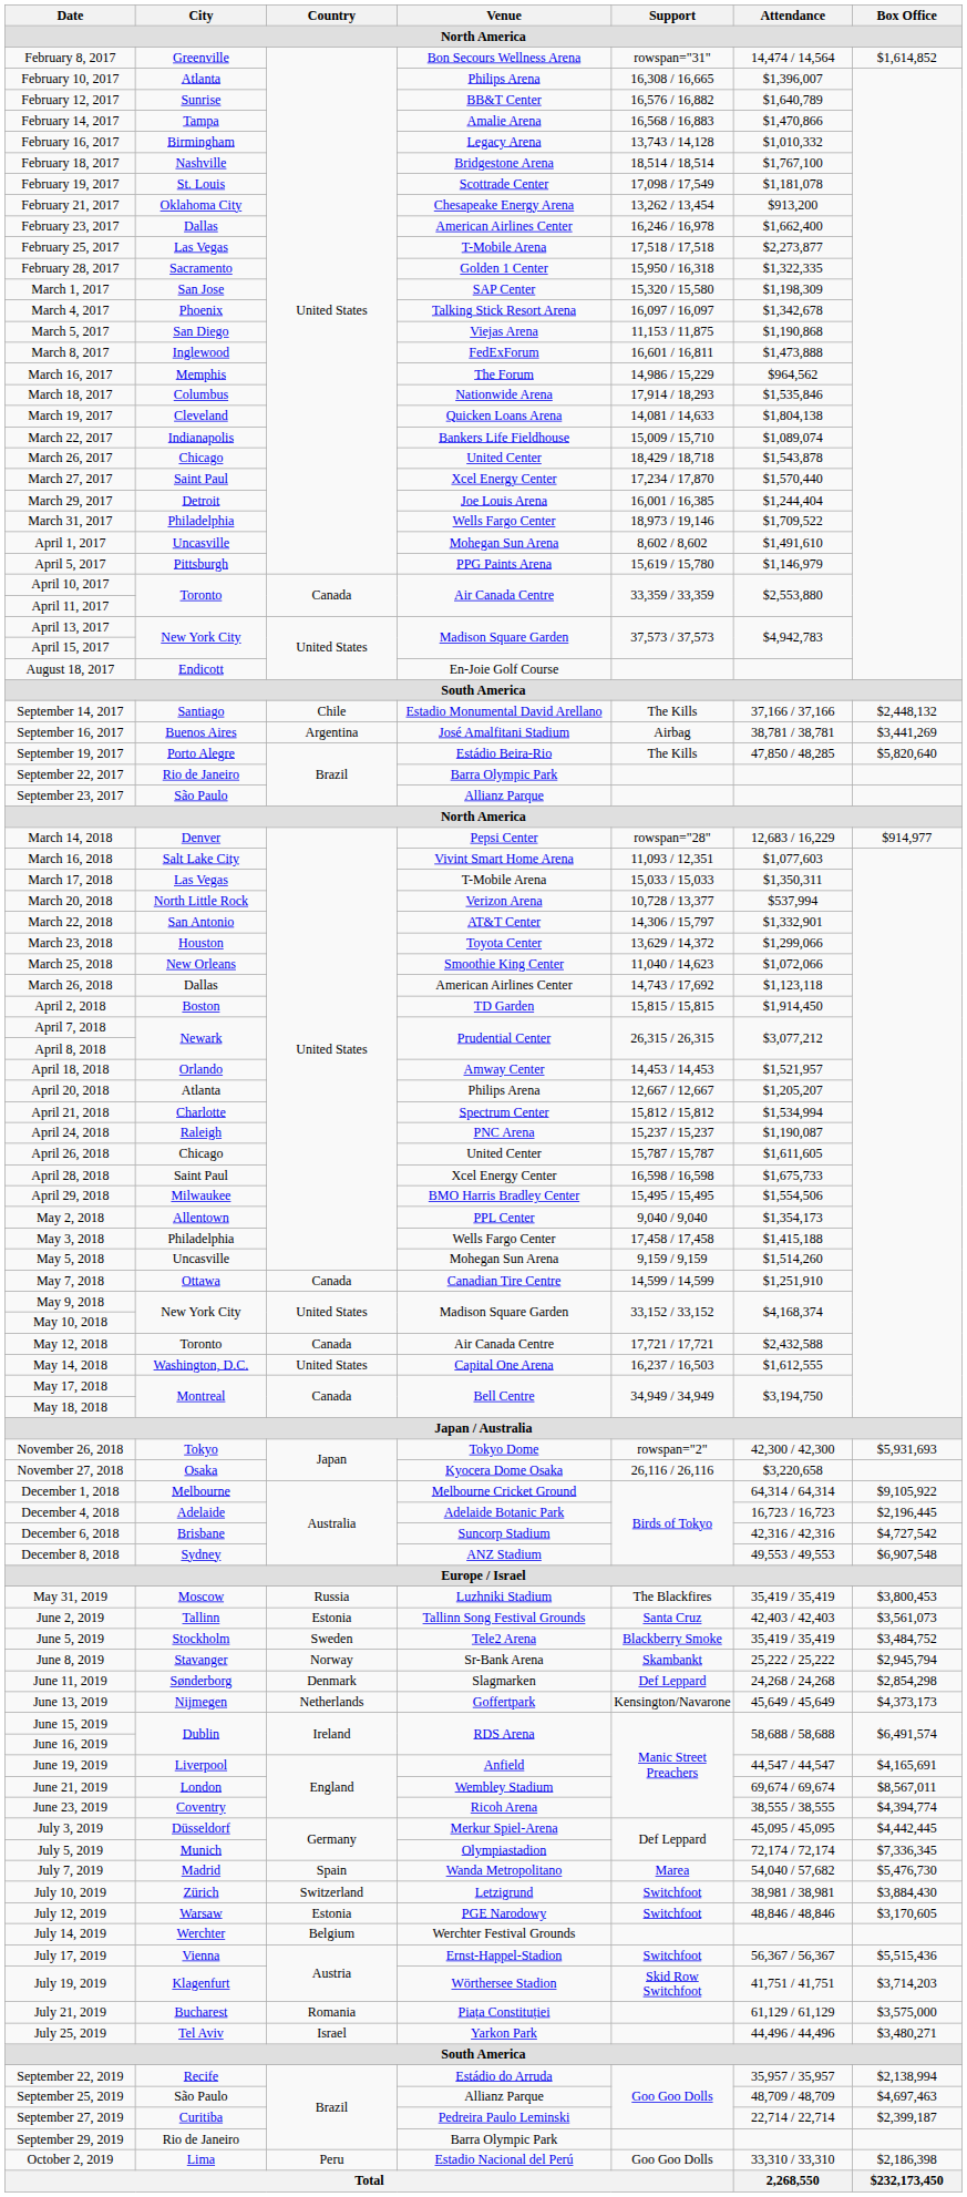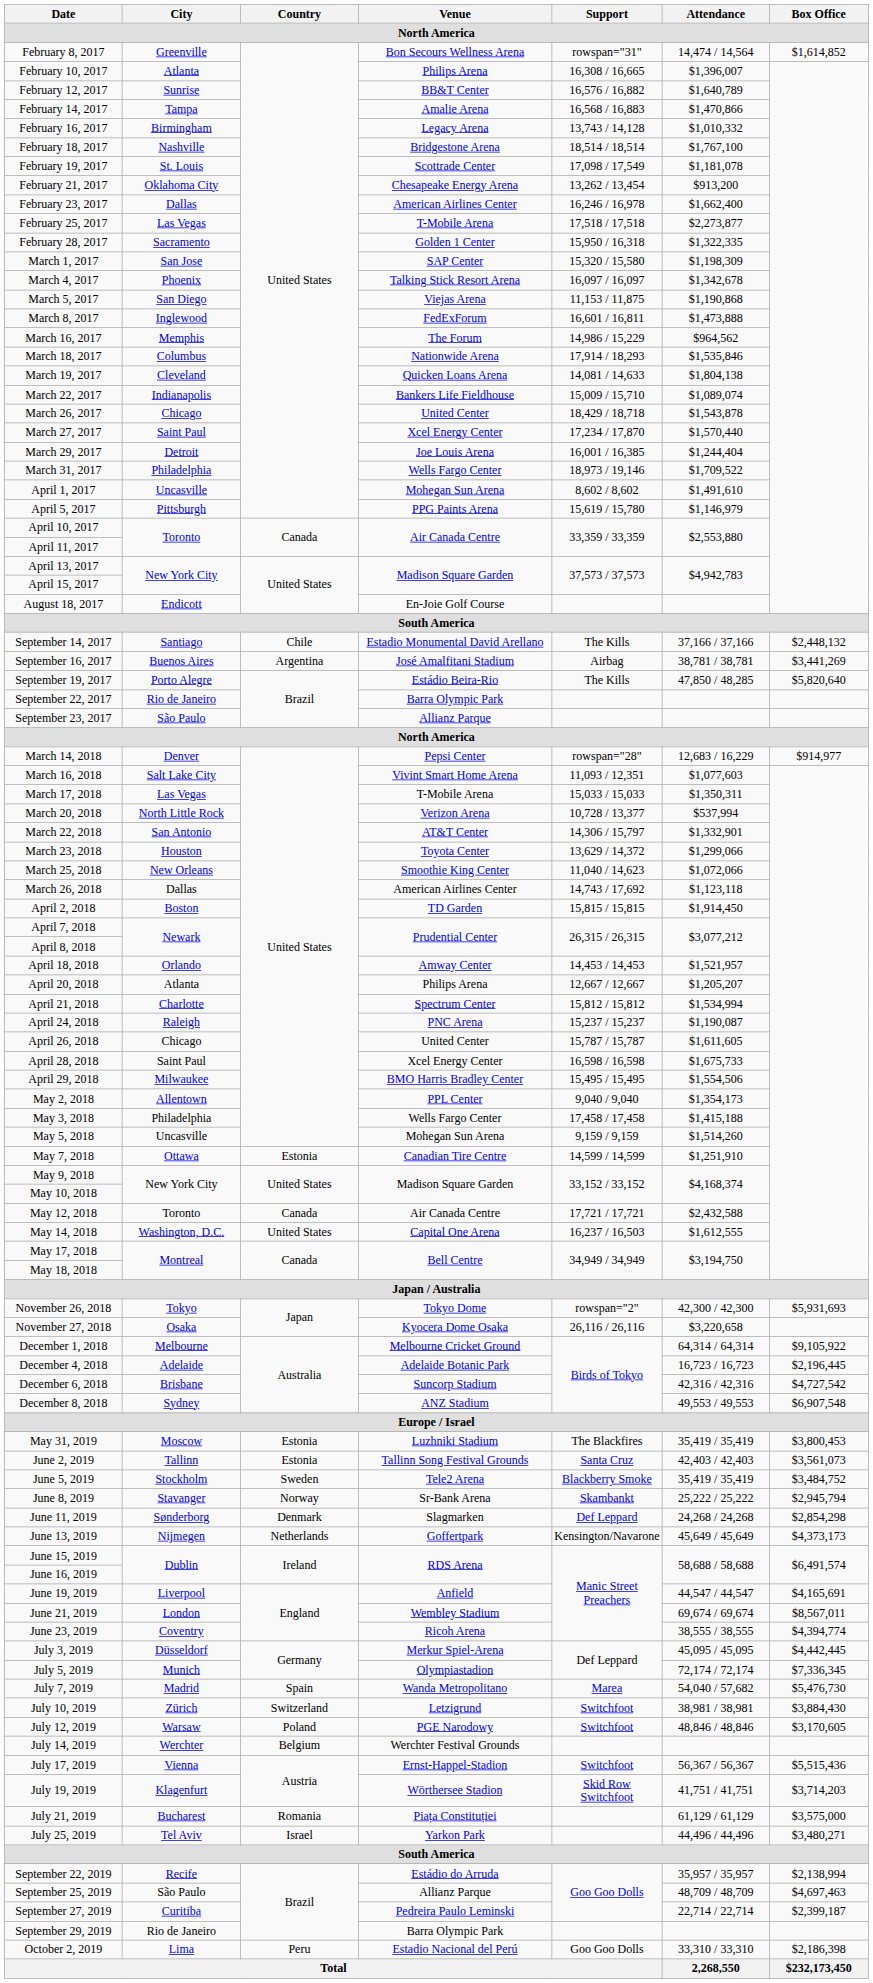May 7, 2018 | Country: Canada -> Estonia
May 31, 2019 | Country: Russia -> Estonia
July 12, 2019 | Country: Estonia -> Poland
